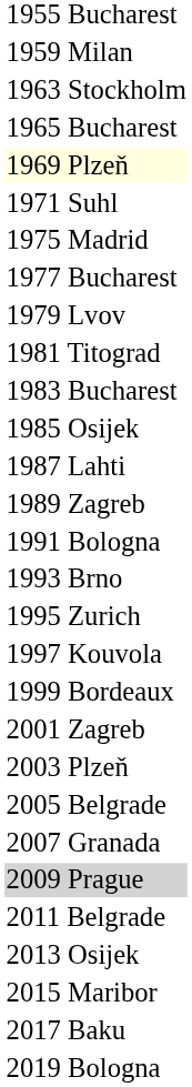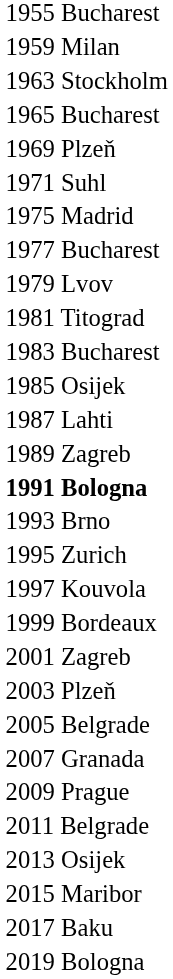1969 Plzeň | column 1: lightyellow background -> no background
1991 Bologna | column 1: normal -> bold
2009 Prague | column 1: lightgrey background -> no background
